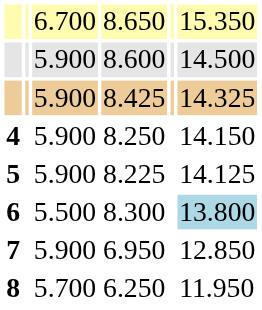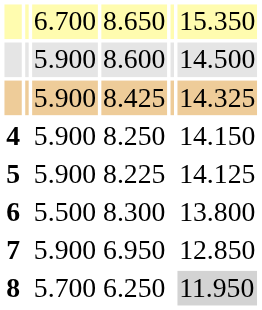8.300 | column 4: lightblue background -> no background
6.250 | column 4: no background -> lightgrey background
